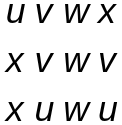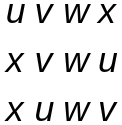row 2 | column 4: v -> u
row 3 | column 4: u -> v
